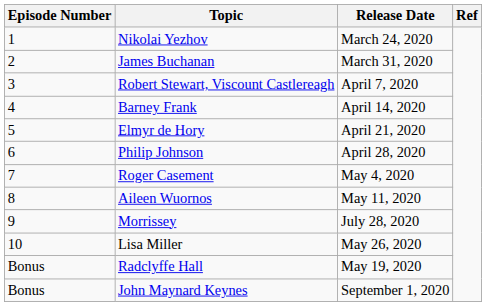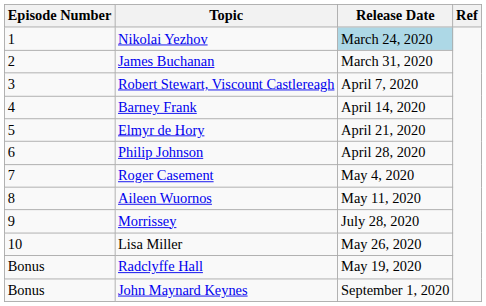Nikolai Yezhov | Release Date: no background -> lightblue background
